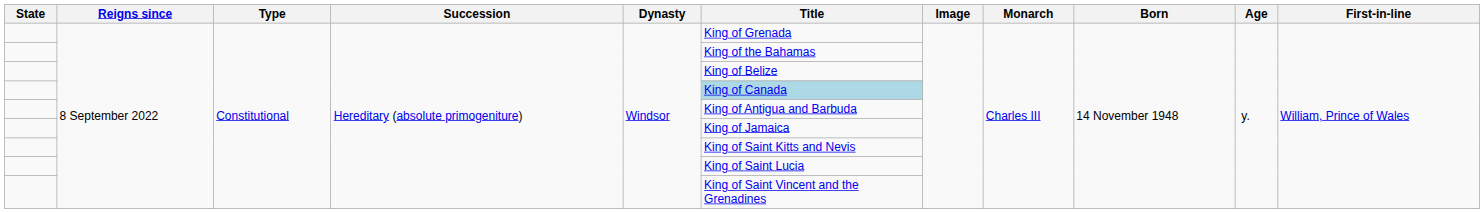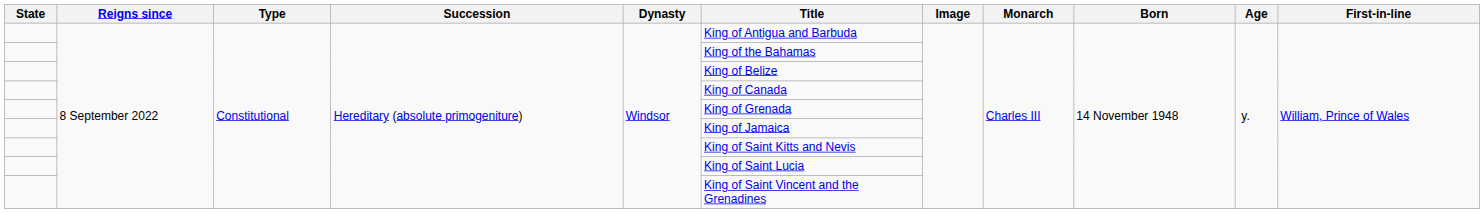row 2 | Title: King of Grenada -> King of Antigua and Barbuda
row 5 | Title: lightblue background -> no background
row 6 | Title: King of Antigua and Barbuda -> King of Grenada
